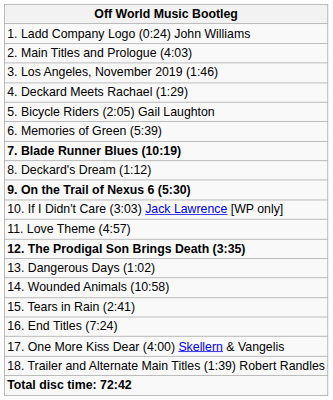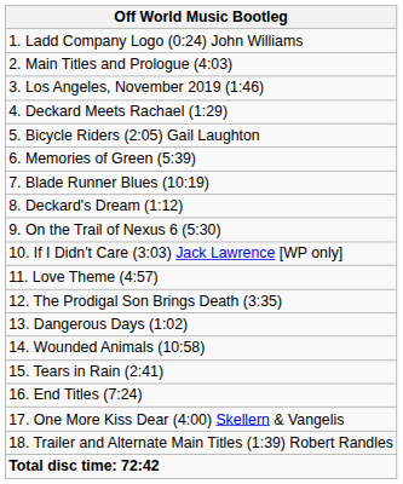row 8 | column 1: bold -> normal
row 10 | column 1: bold -> normal
row 13 | column 1: bold -> normal
